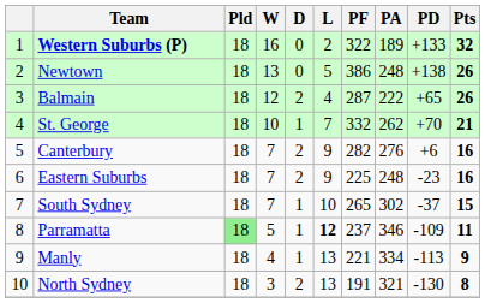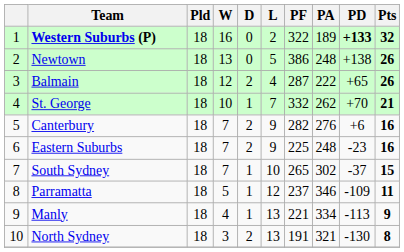Western Suburbs (P) | PD: normal -> bold
Parramatta | Pld: lightgreen background -> no background
Parramatta | L: bold -> normal
